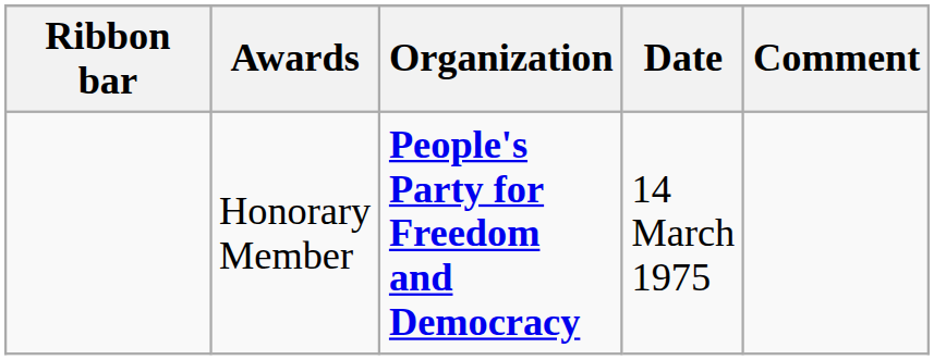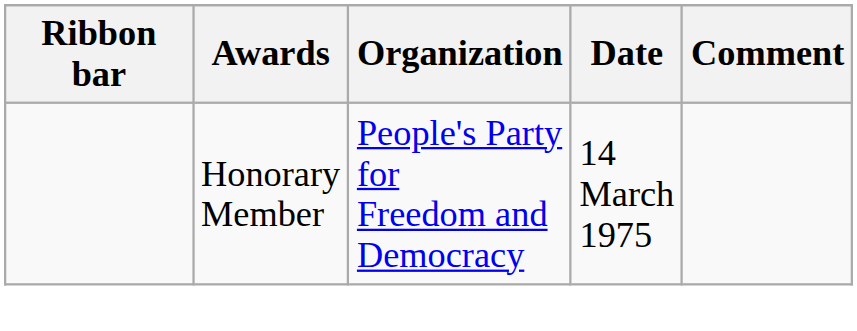Honorary Member | Organization: bold -> normal
